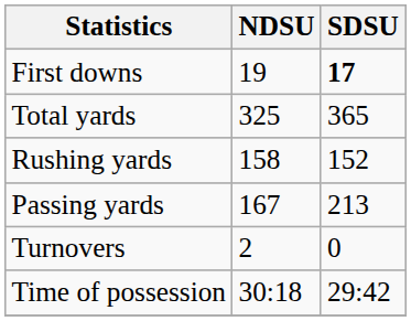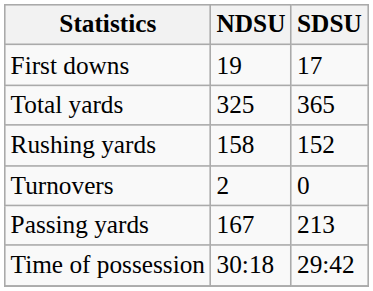First downs | SDSU: bold -> normal
rows swapped: Passing yards <-> Turnovers
